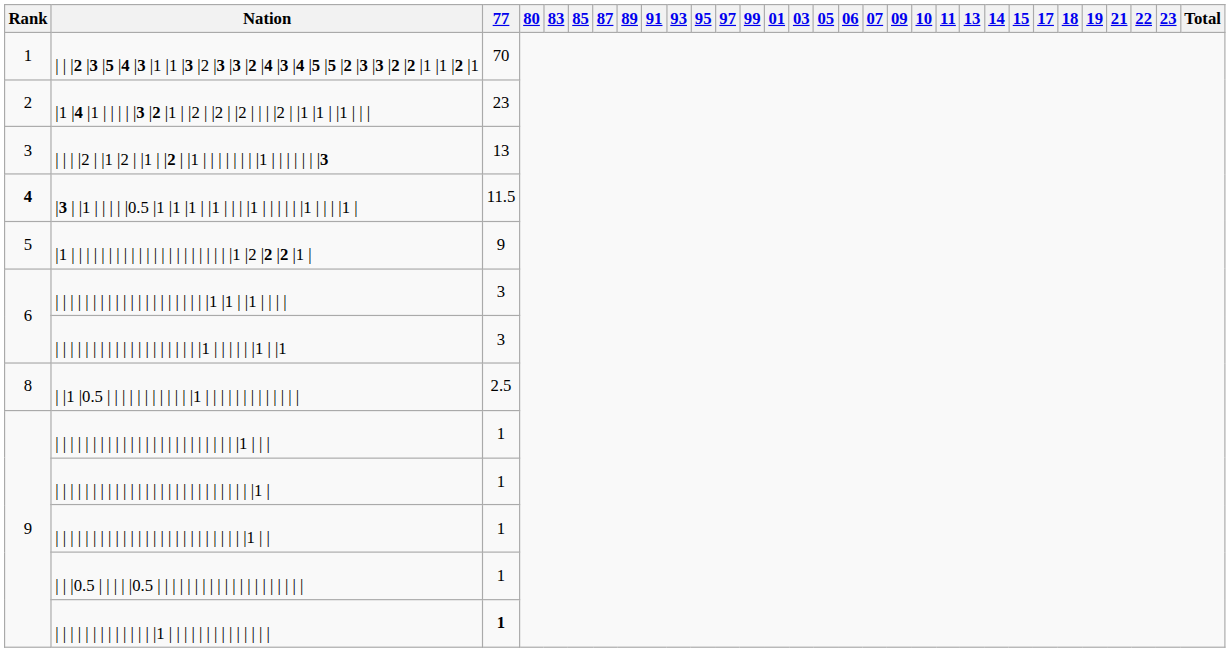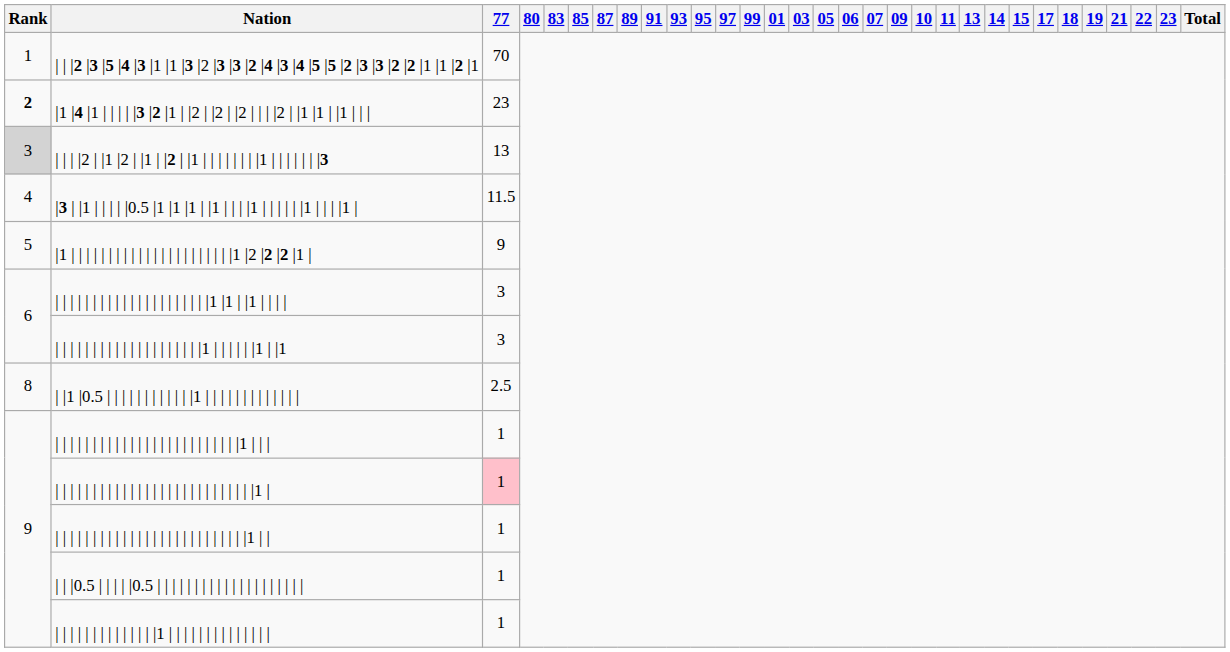row 3 | Rank: normal -> bold
row 4 | Rank: no background -> lightgrey background
row 5 | Rank: bold -> normal
row 11 | 77: no background -> pink background
row 14 | 77: bold -> normal
